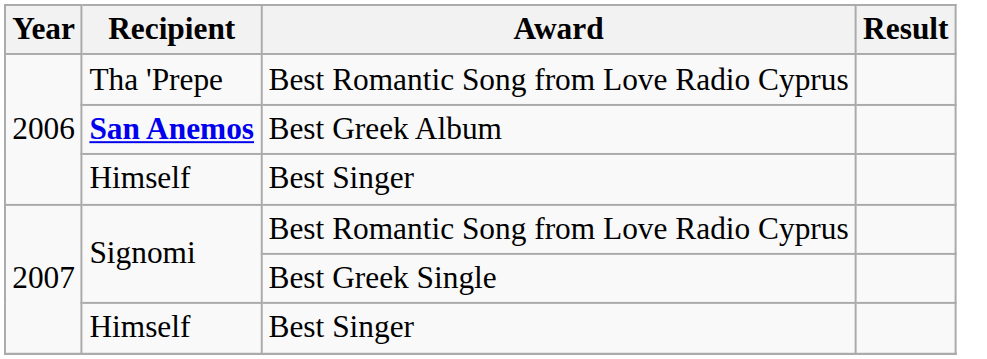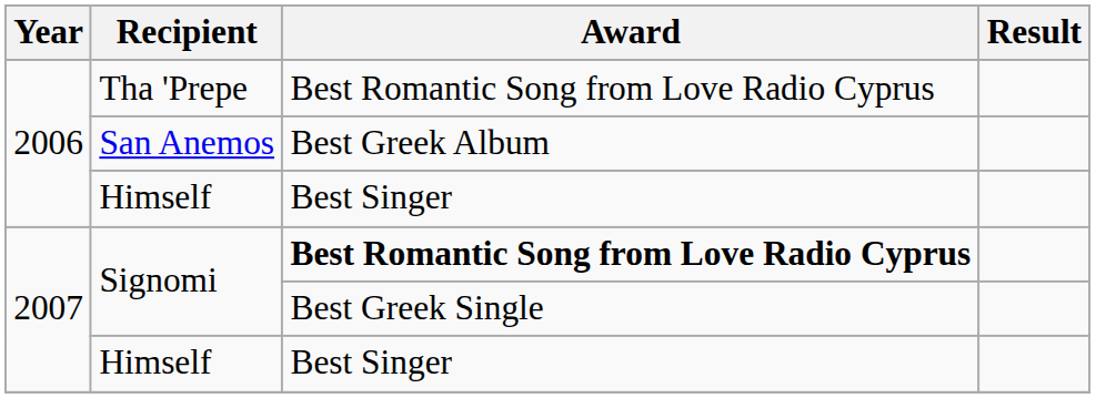San Anemos | Recipient: bold -> normal
Signomi / Best Romantic Song from Love Radio Cyprus | Award: normal -> bold
